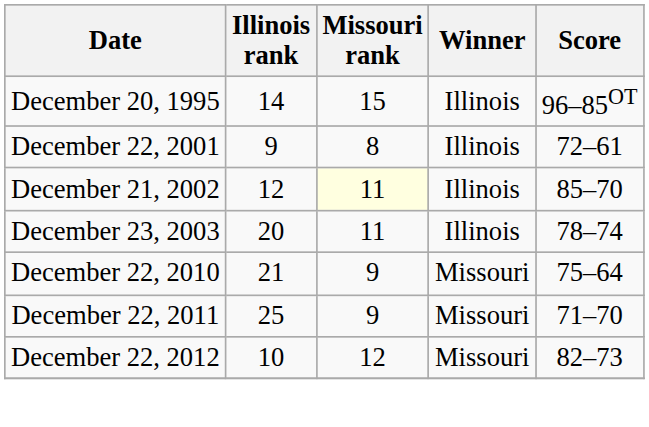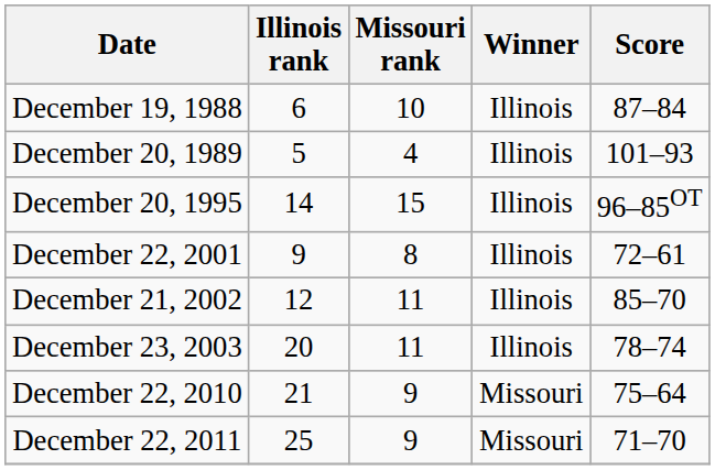+ row: December 19, 1988 | 6 | 10 | Illinois | 87–84
+ row: December 20, 1989 | 5 | 4 | Illinois | 101–93
December 21, 2002 | Missouri rank: lightyellow background -> no background
- row: December 22, 2012 | 10 | 12 | Missouri | 82–73
